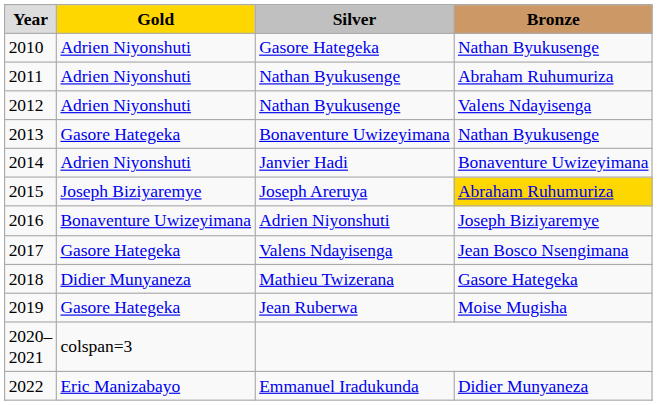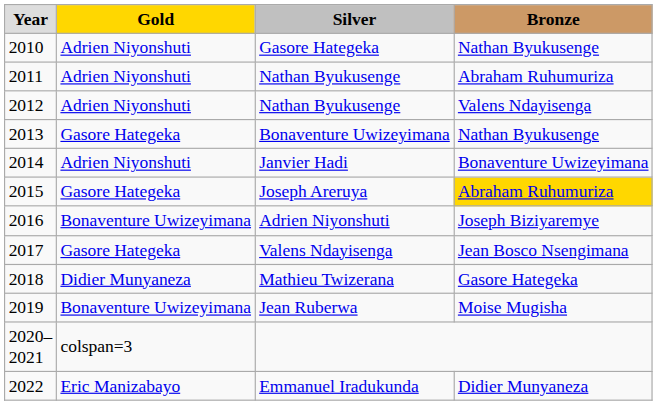Joseph Areruya | Gold: Joseph Biziyaremye -> Gasore Hategeka
Jean Ruberwa | Gold: Gasore Hategeka -> Bonaventure Uwizeyimana
